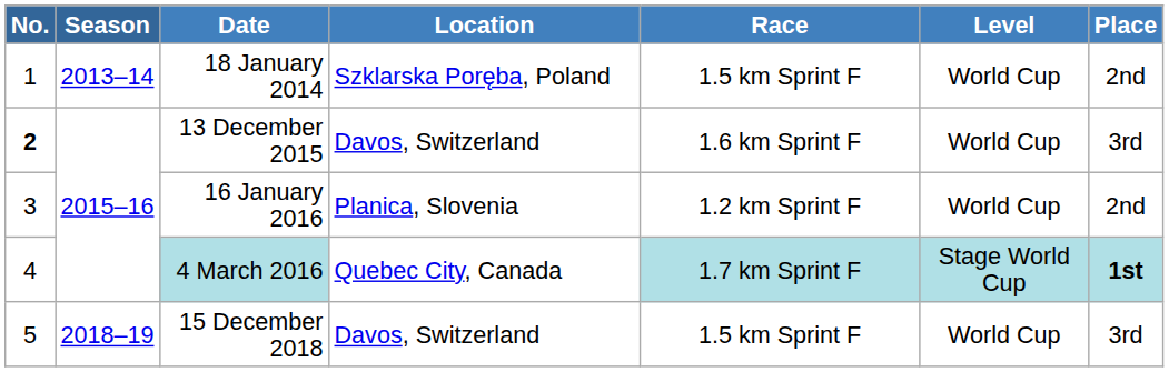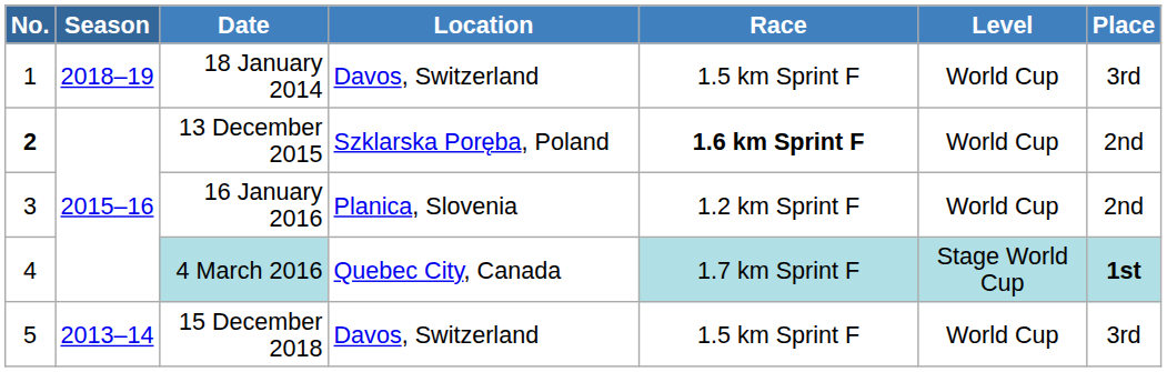18 January 2014 | Season: 2013–14 -> 2018–19
18 January 2014 | Location: Szklarska Poręba, Poland -> Davos, Switzerland
18 January 2014 | Place: 2nd -> 3rd
13 December 2015 | Location: Davos, Switzerland -> Szklarska Poręba, Poland
13 December 2015 | Race: normal -> bold
13 December 2015 | Place: 3rd -> 2nd
15 December 2018 | Season: 2018–19 -> 2013–14
